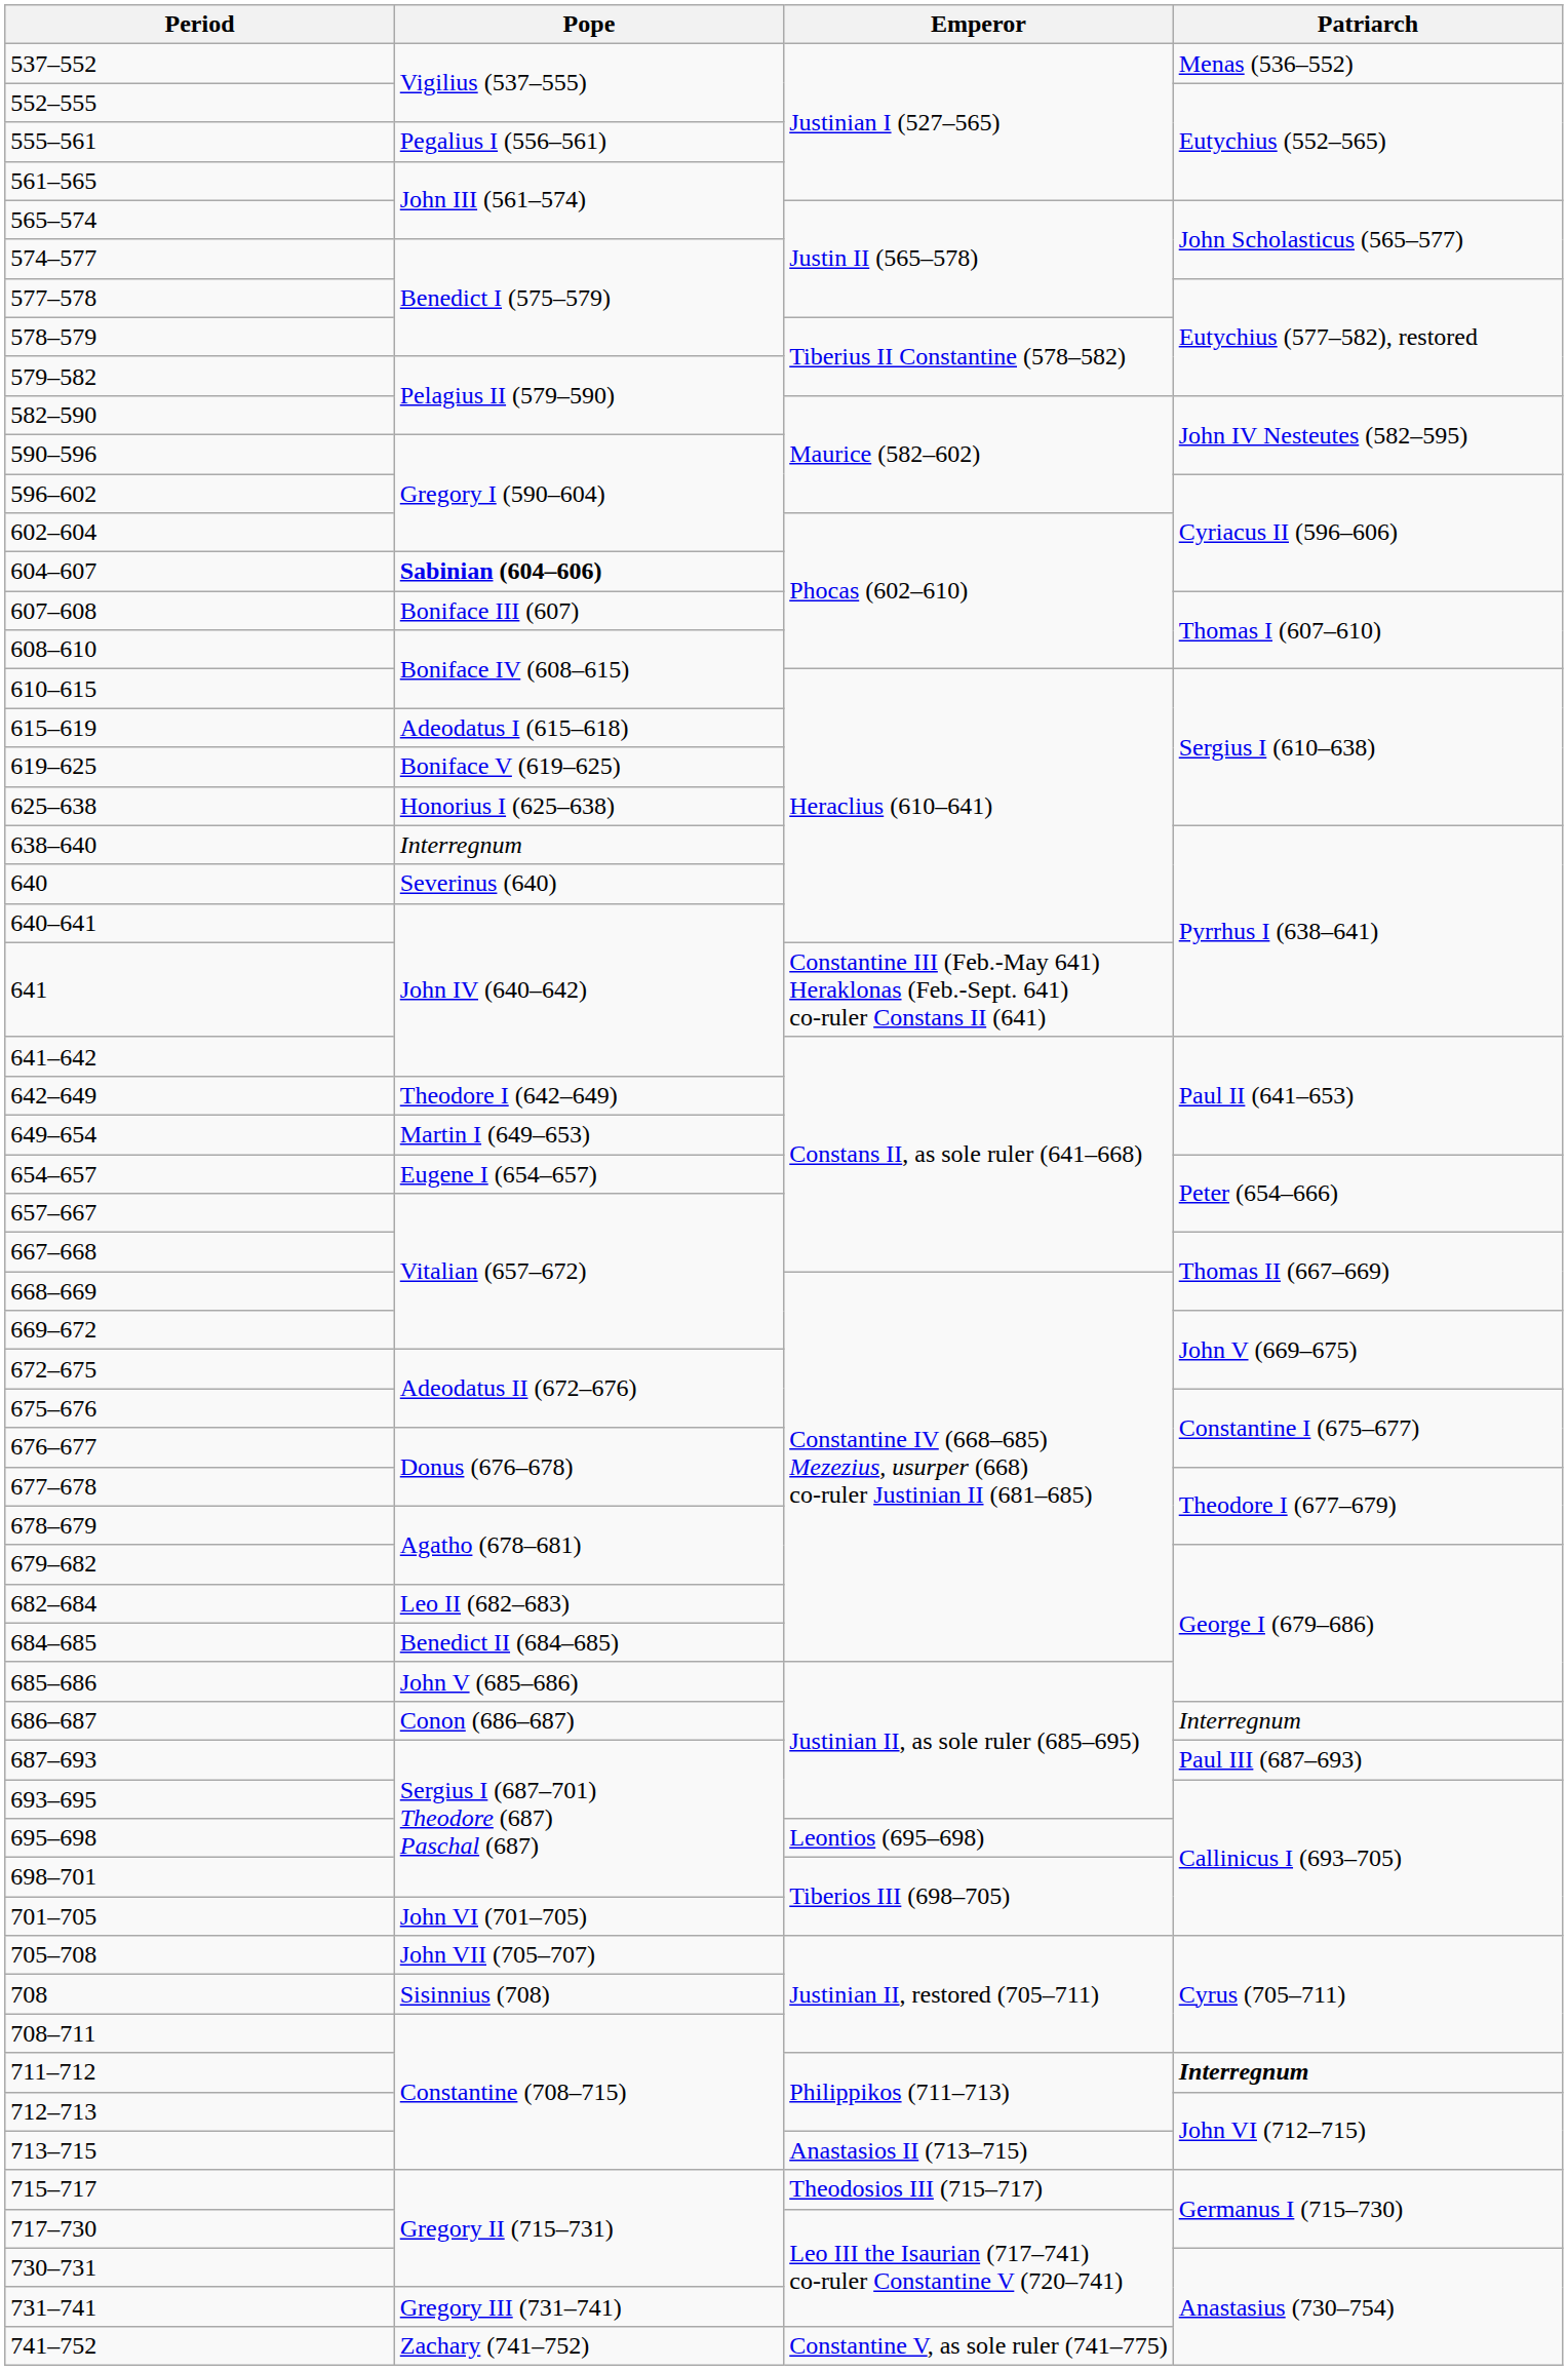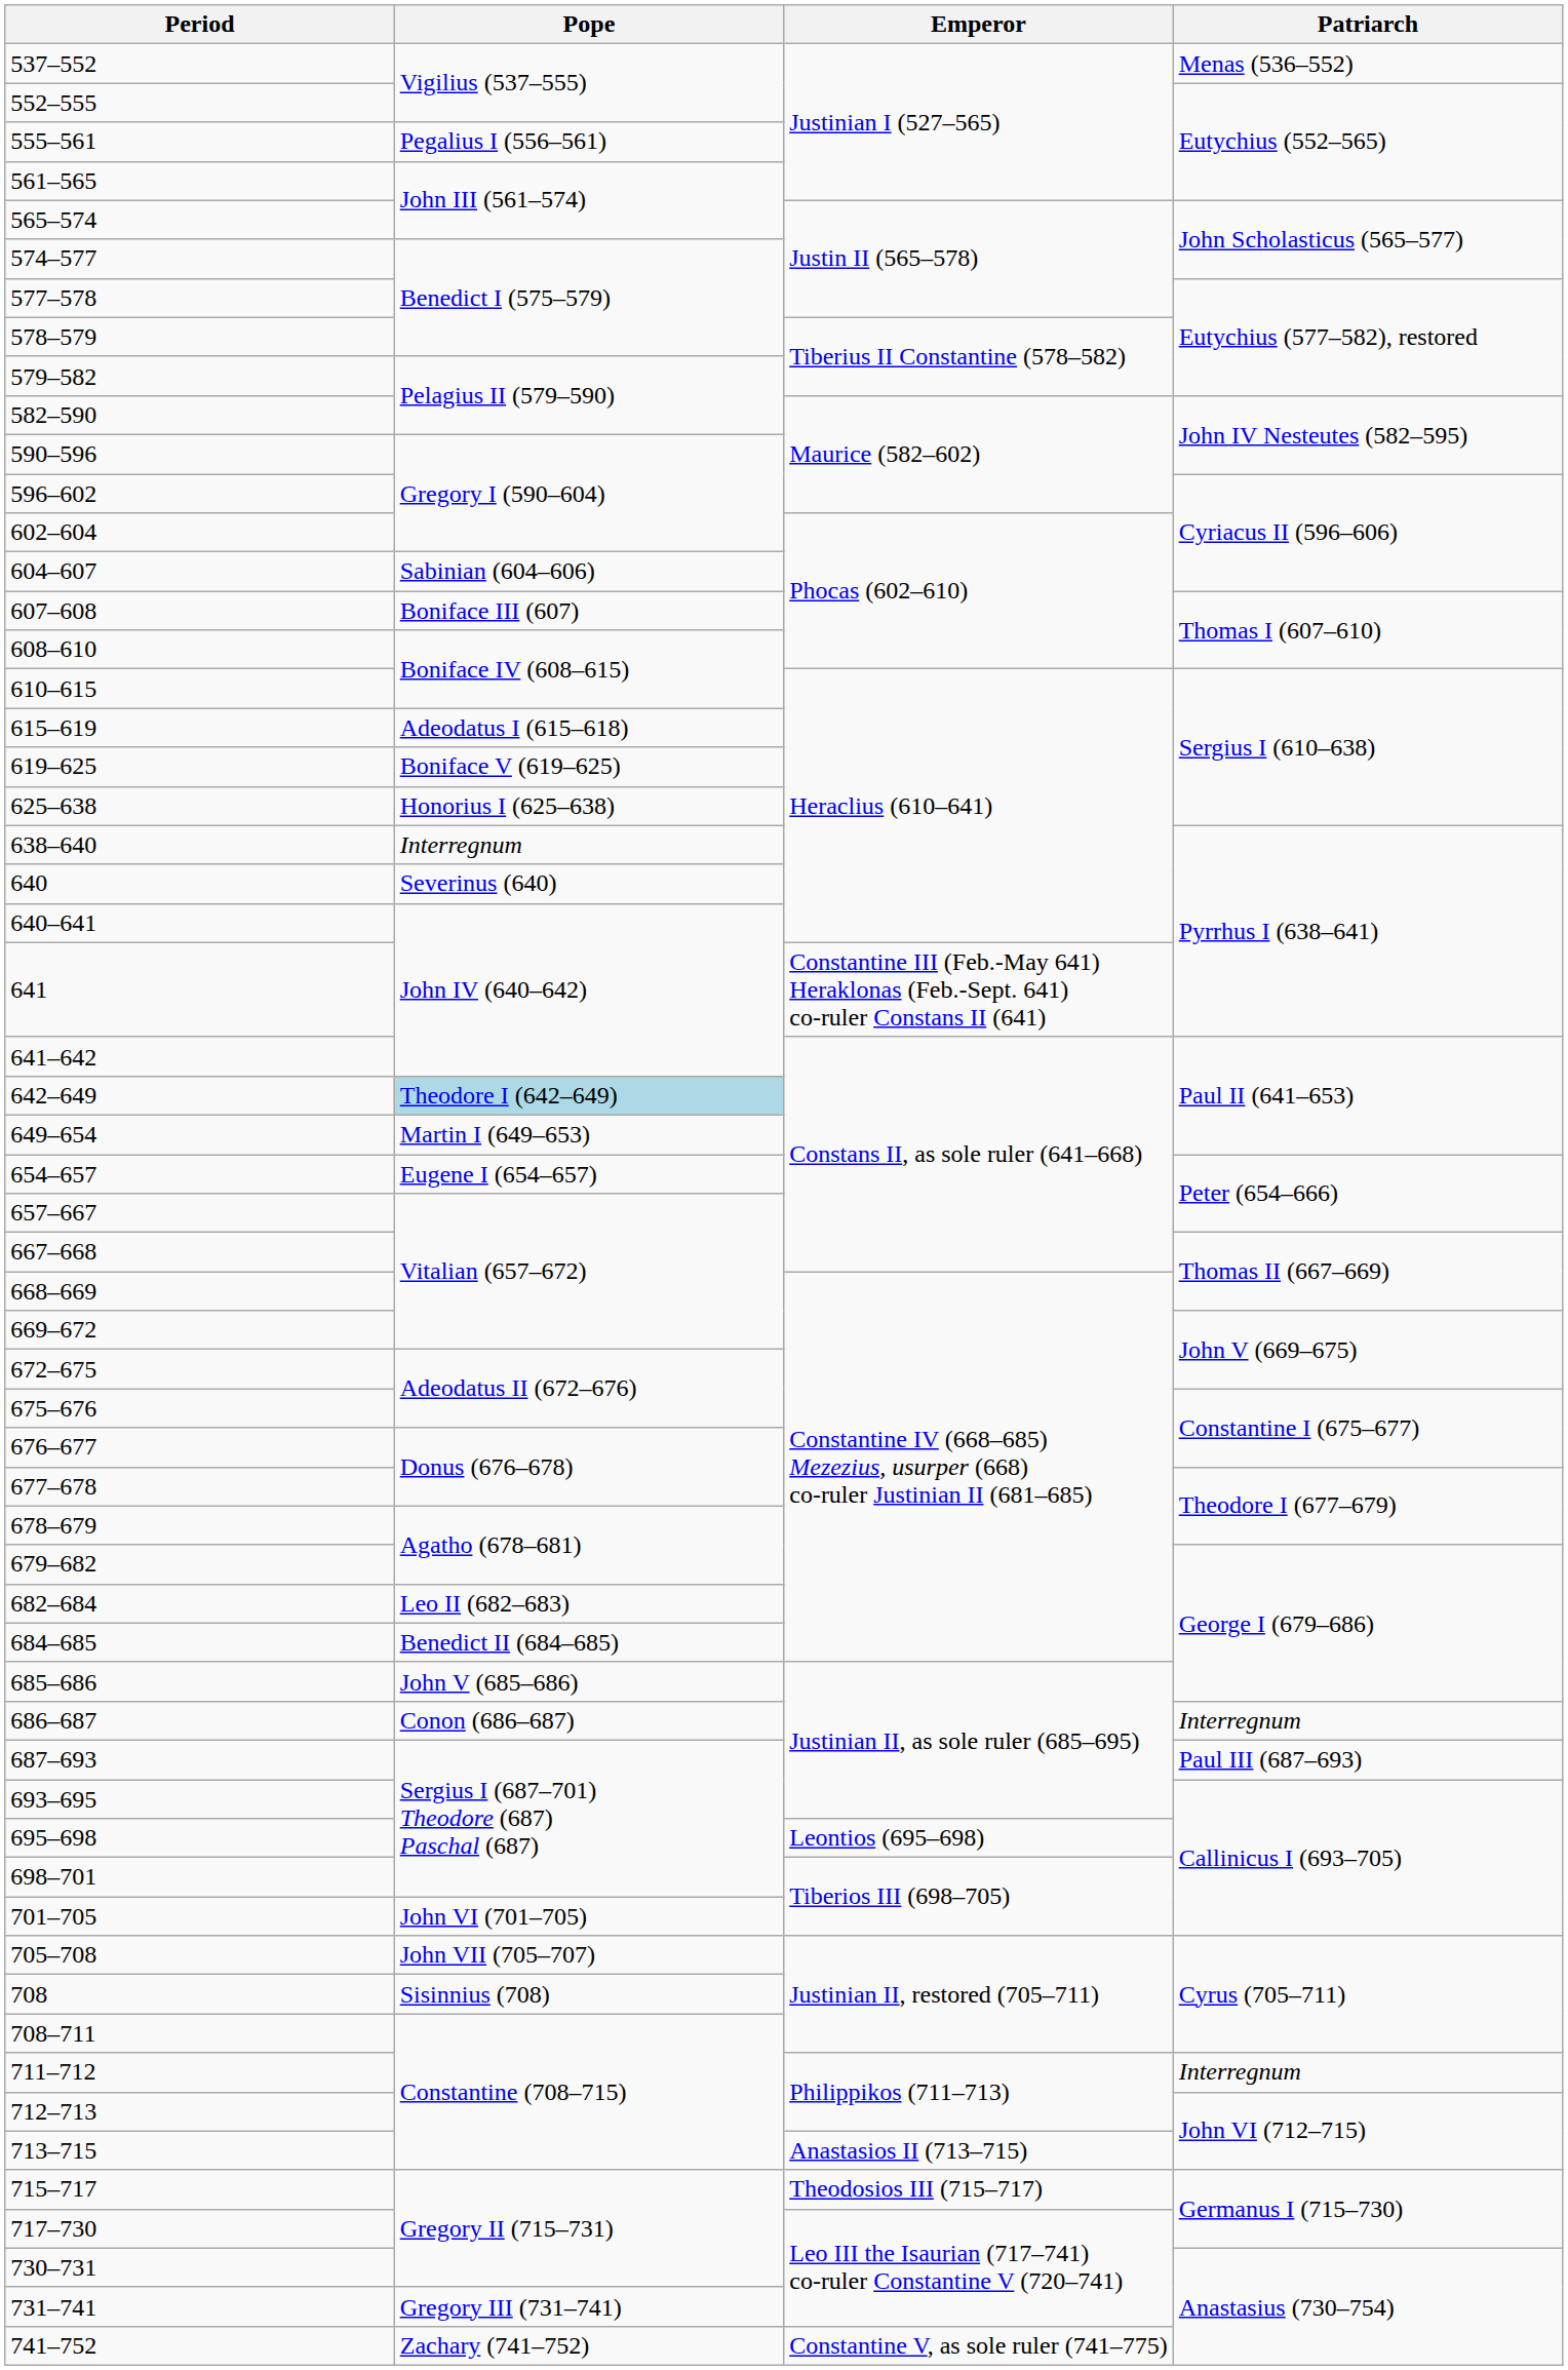604–607 | Pope: bold -> normal
642–649 | Pope: no background -> lightblue background
711–712 | Patriarch: bold -> normal
